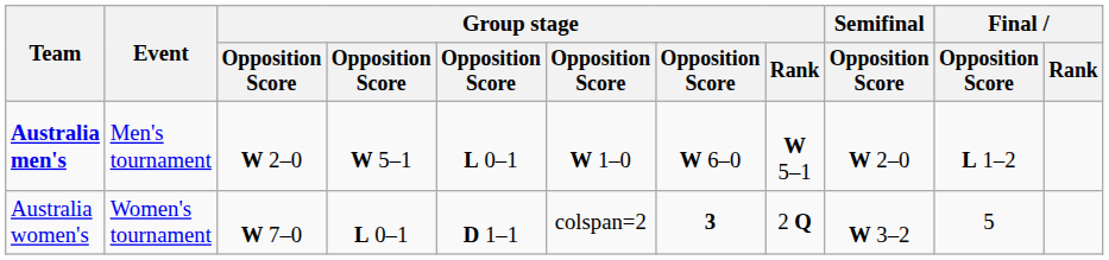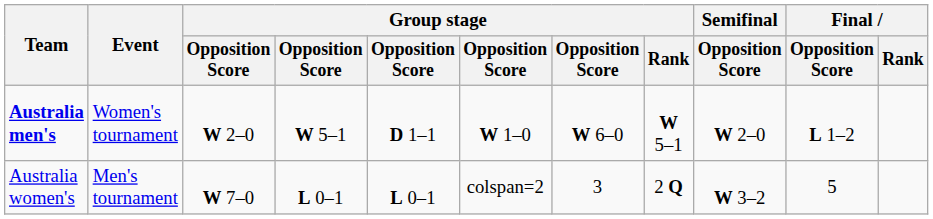Australia men's | Event: Men's tournament -> Women's tournament
Australia men's | column 5: L 0–1 -> D 1–1
Australia women's | Event: Women's tournament -> Men's tournament
Australia women's | column 5: D 1–1 -> L 0–1
Australia women's | column 7: bold -> normal
